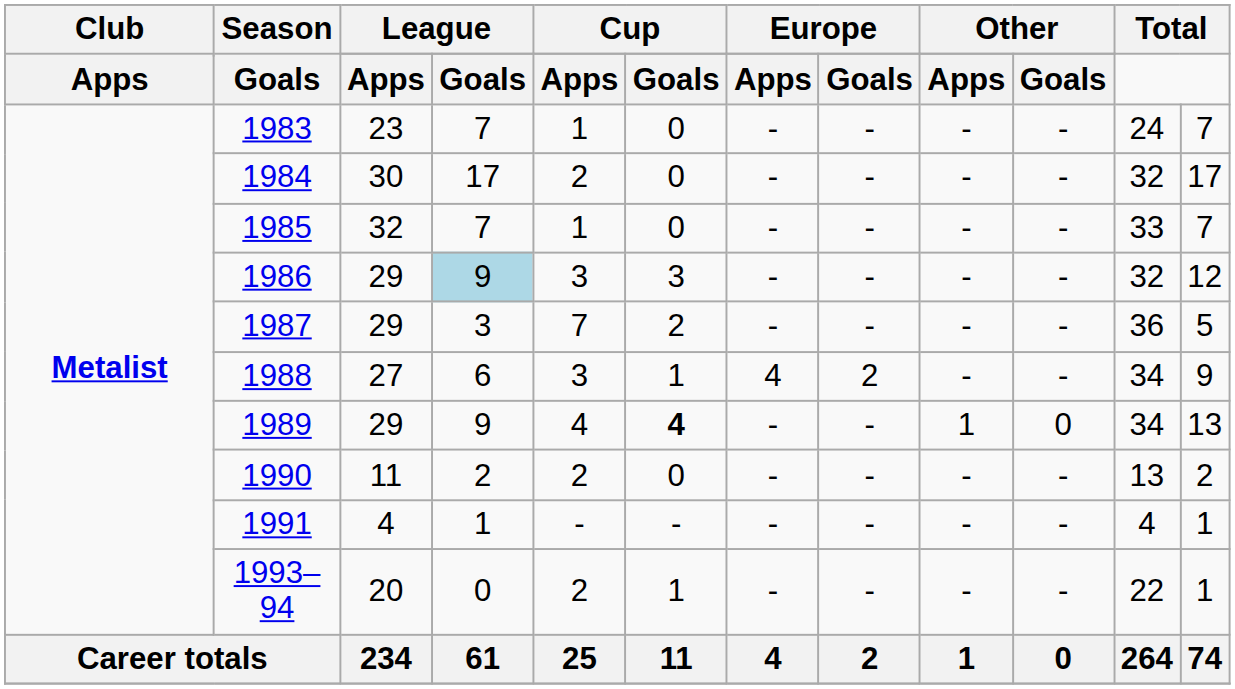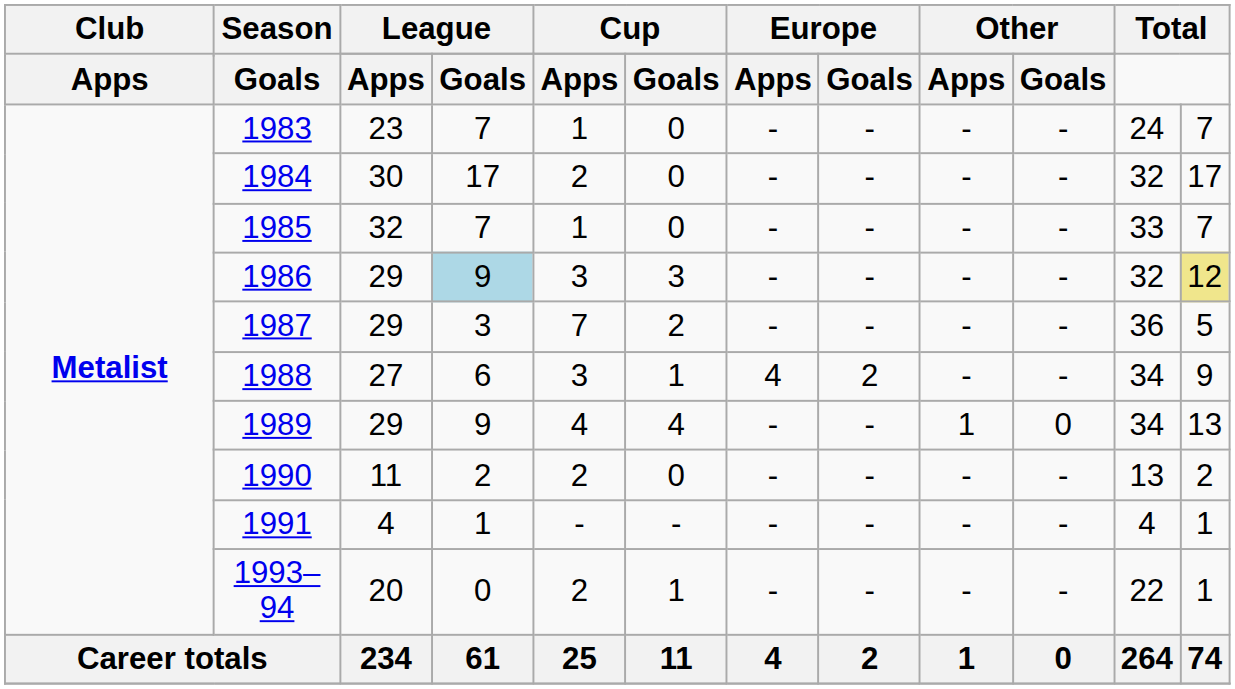1986 | column 12: no background -> khaki background
1989 | column 6: bold -> normal
